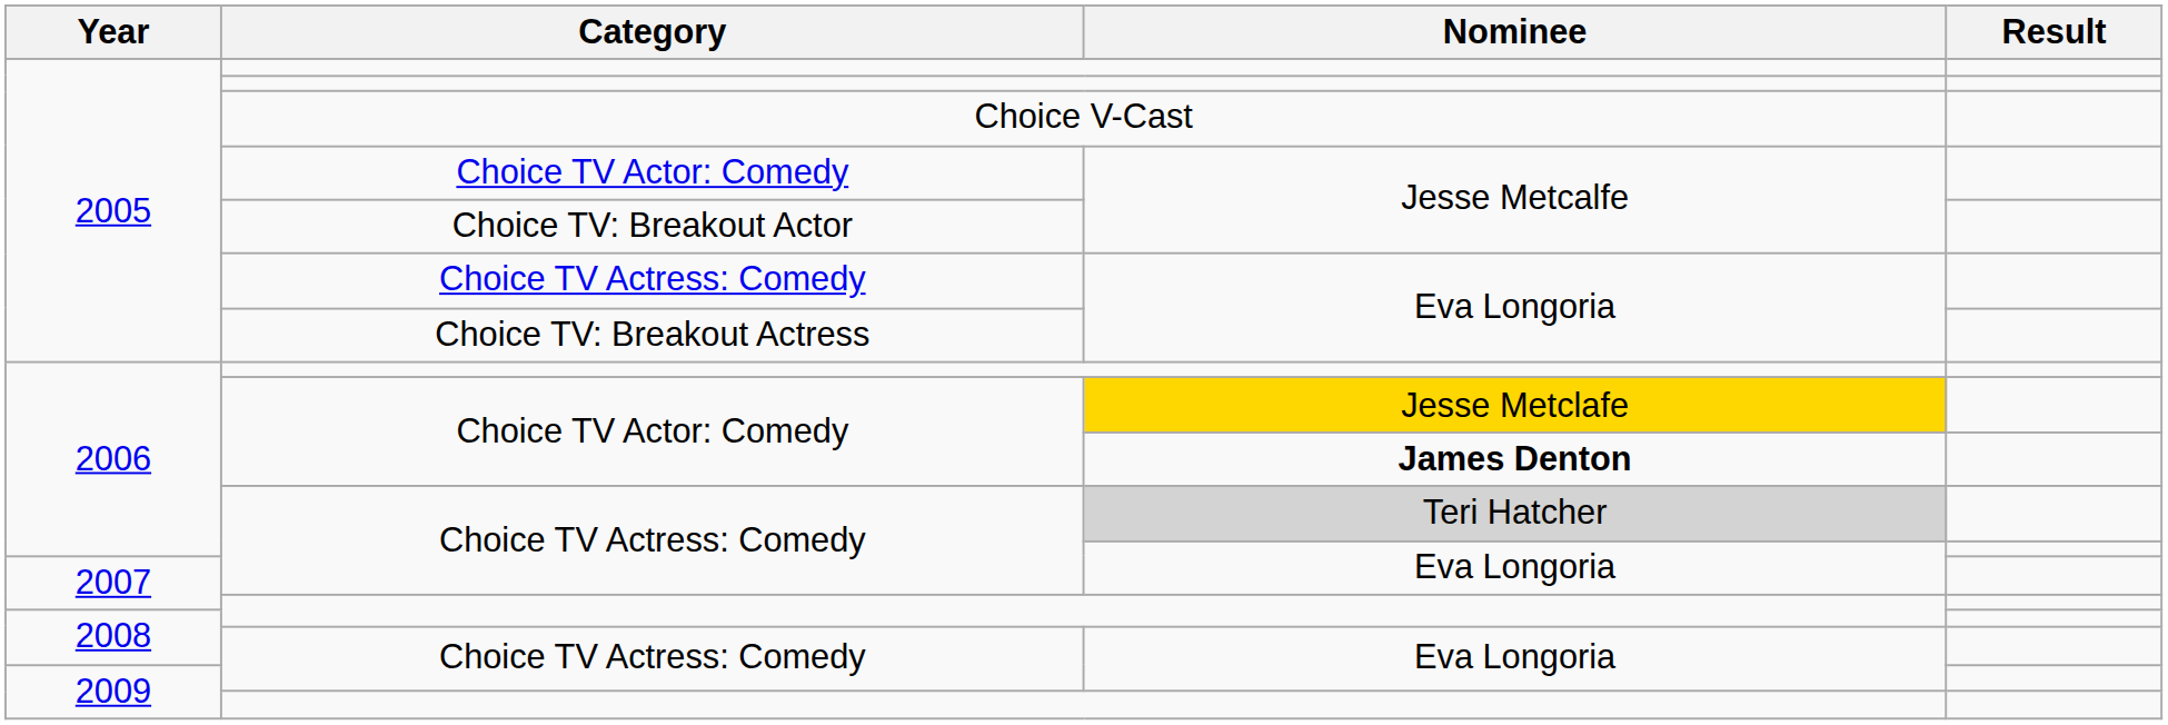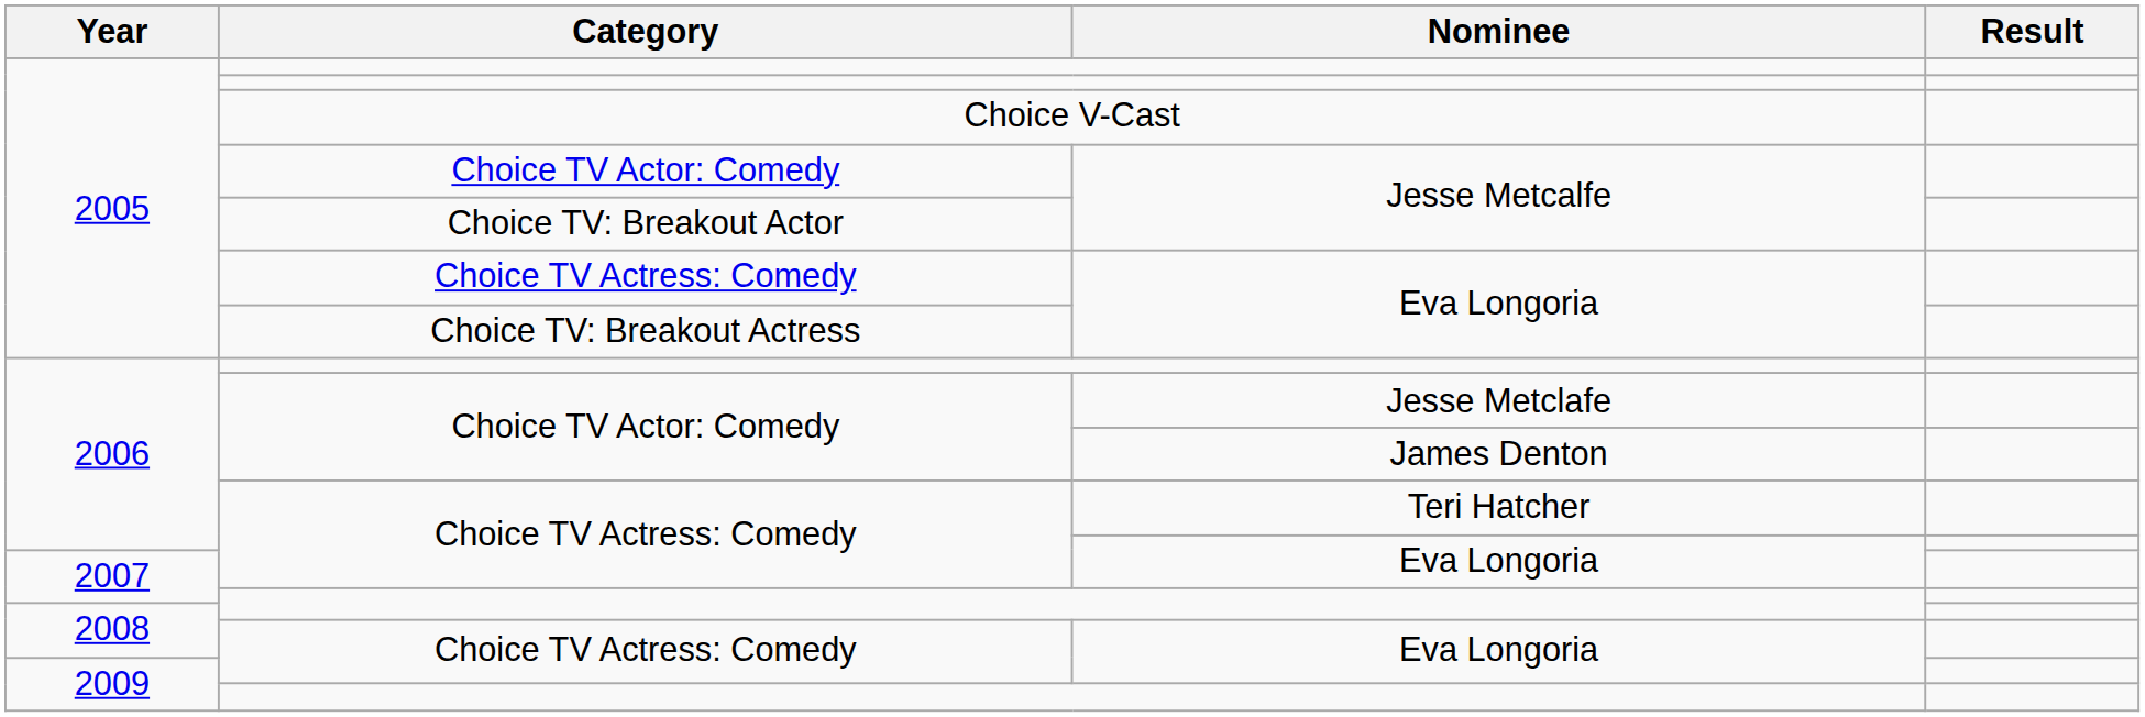Jesse Metclafe | Nominee: gold background -> no background
James Denton | Nominee: bold -> normal
Teri Hatcher | Nominee: lightgrey background -> no background
